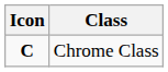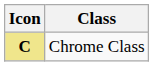Chrome Class | Icon: no background -> khaki background
